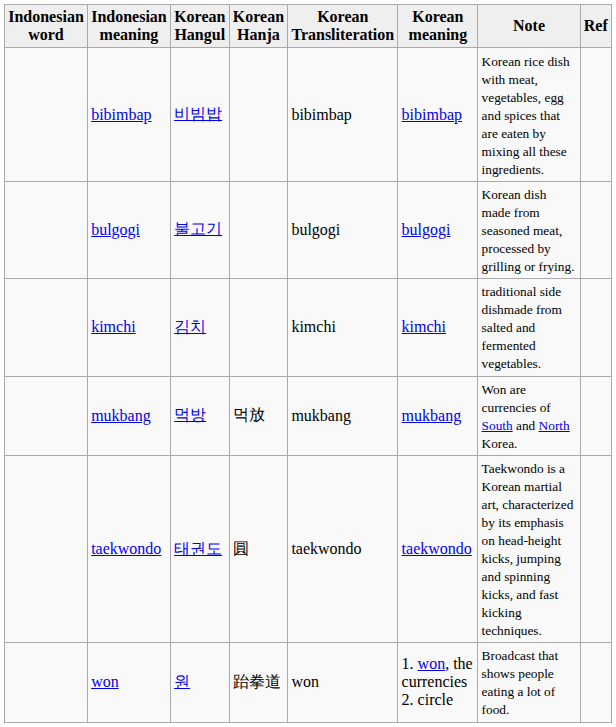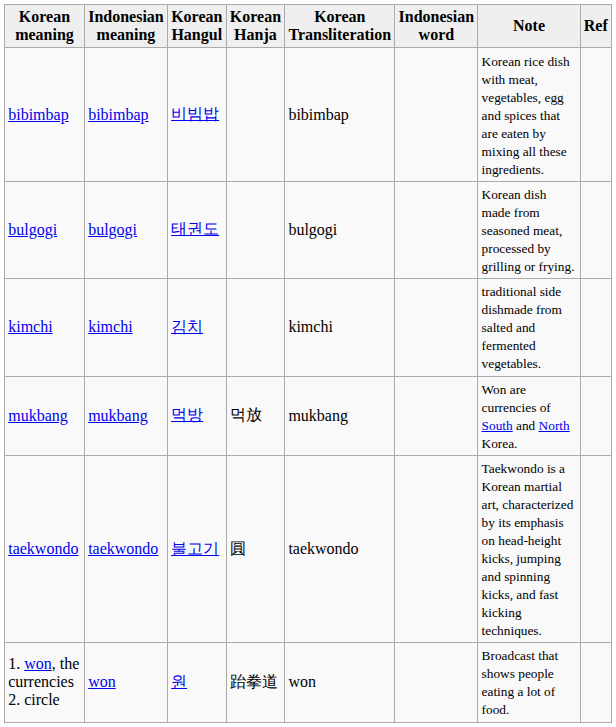columns swapped: Indonesian word <-> Korean meaning
row 3 | Korean Hangul: 불고기 -> 태권도
row 6 | Korean Hangul: 태권도 -> 불고기
